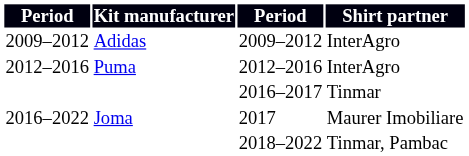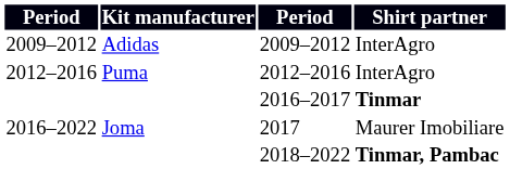2016–2017 | Shirt partner: normal -> bold
2018–2022 | Shirt partner: normal -> bold
